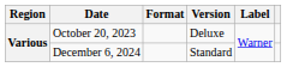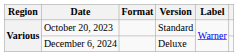October 20, 2023 | Version: Deluxe -> Standard
December 6, 2024 | Version: Standard -> Deluxe
